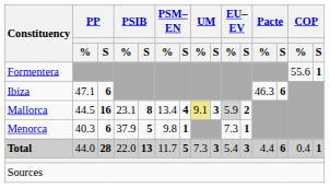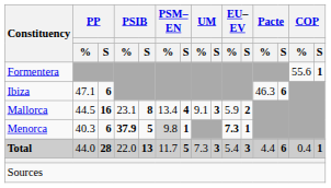Mallorca | UM / %: khaki background -> no background
Mallorca | EU–EV / %: lightgrey background -> no background
Menorca | PSIB / %: normal -> bold
Menorca | PSM–EN / %: no background -> lightgrey background
Menorca | EU–EV / %: normal -> bold
